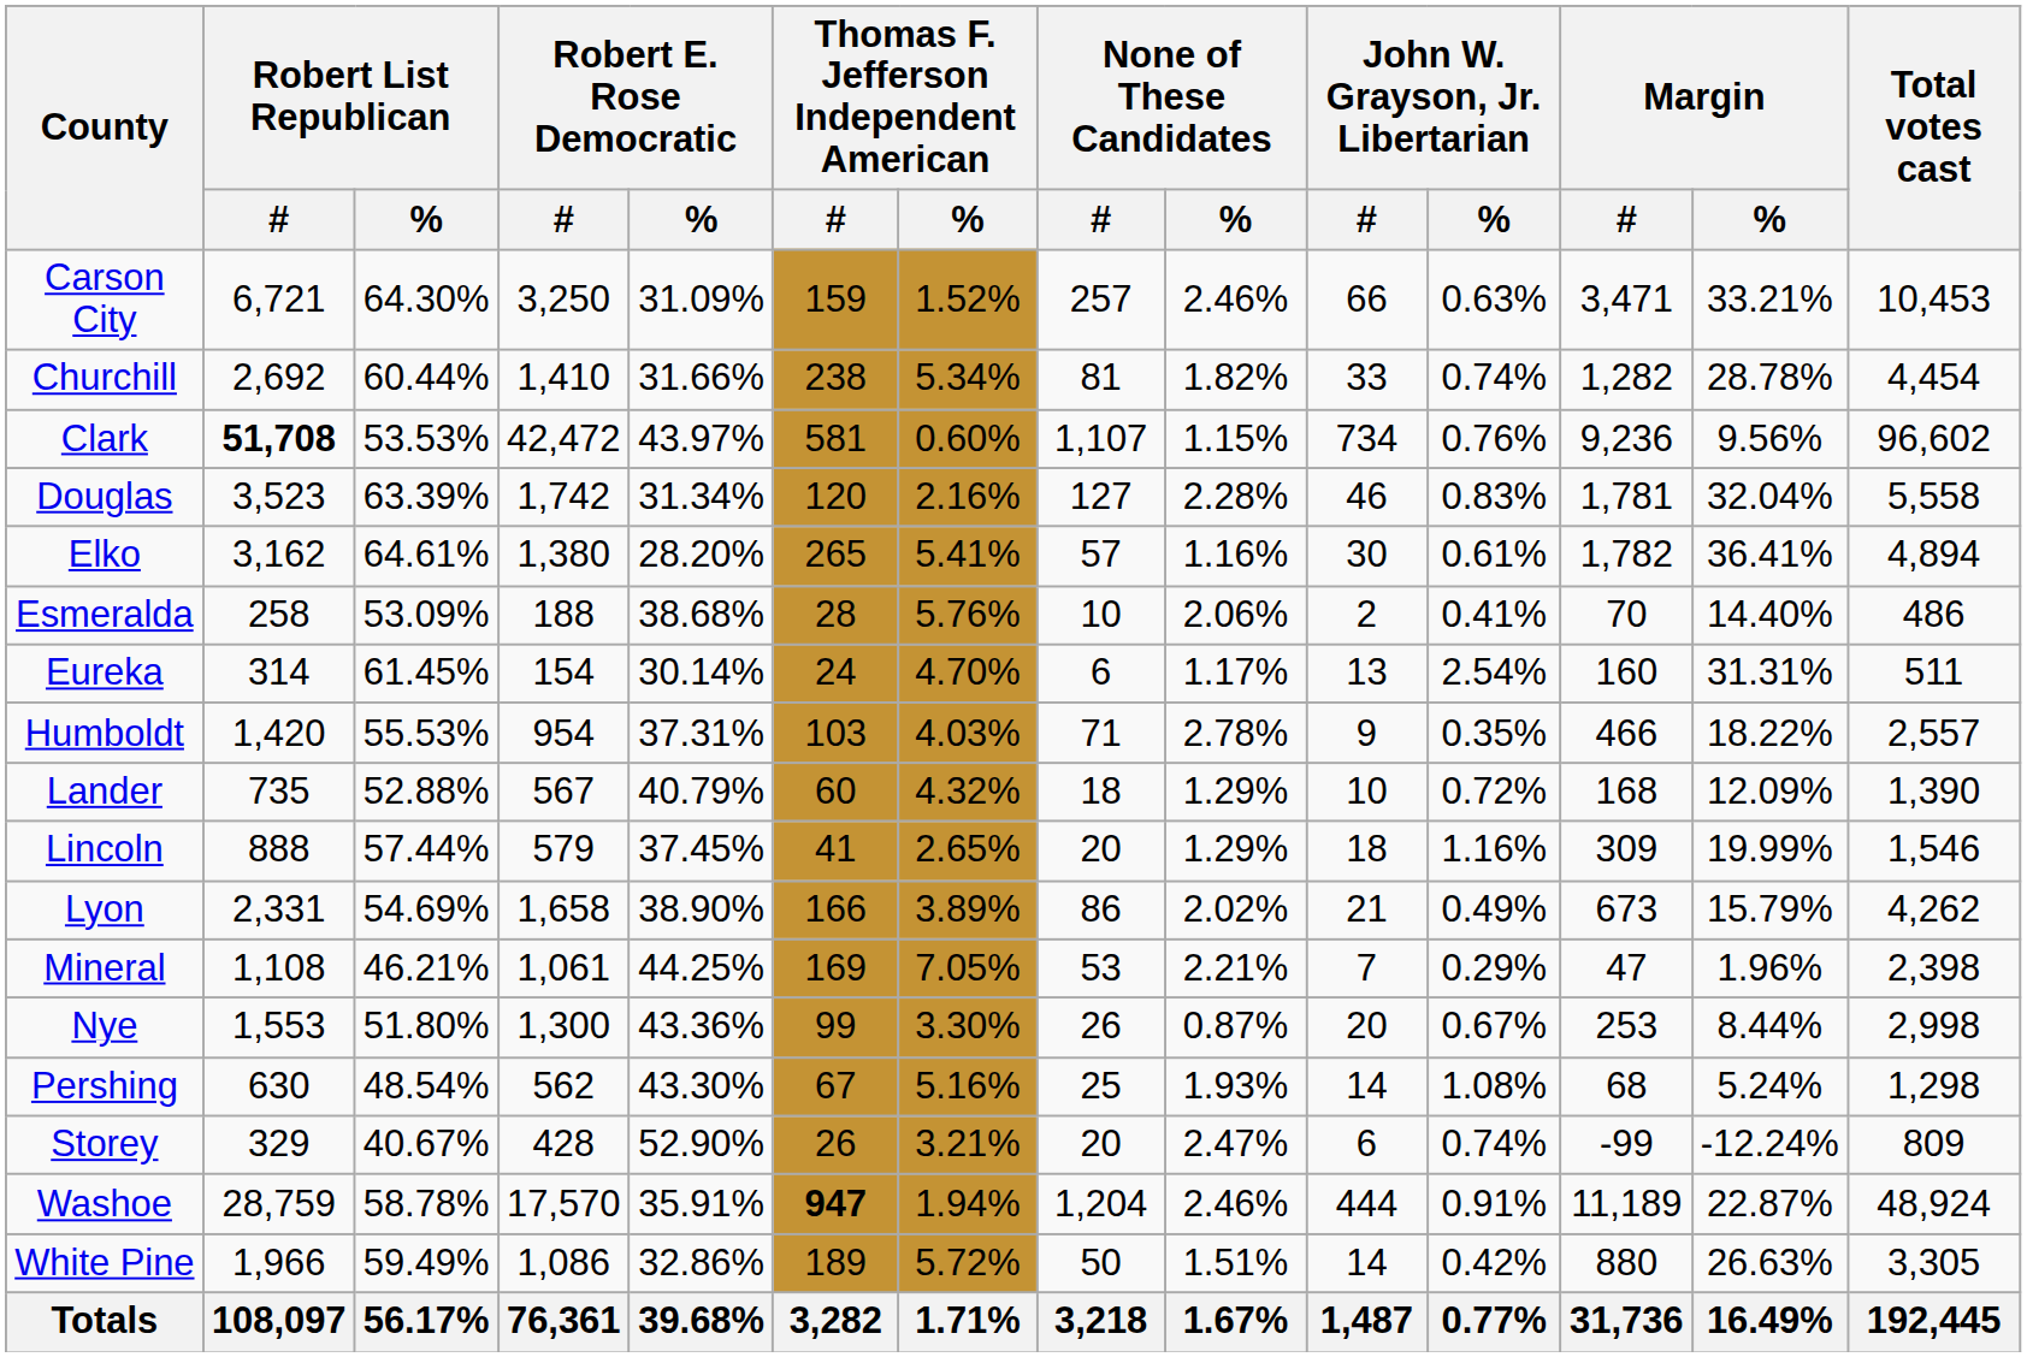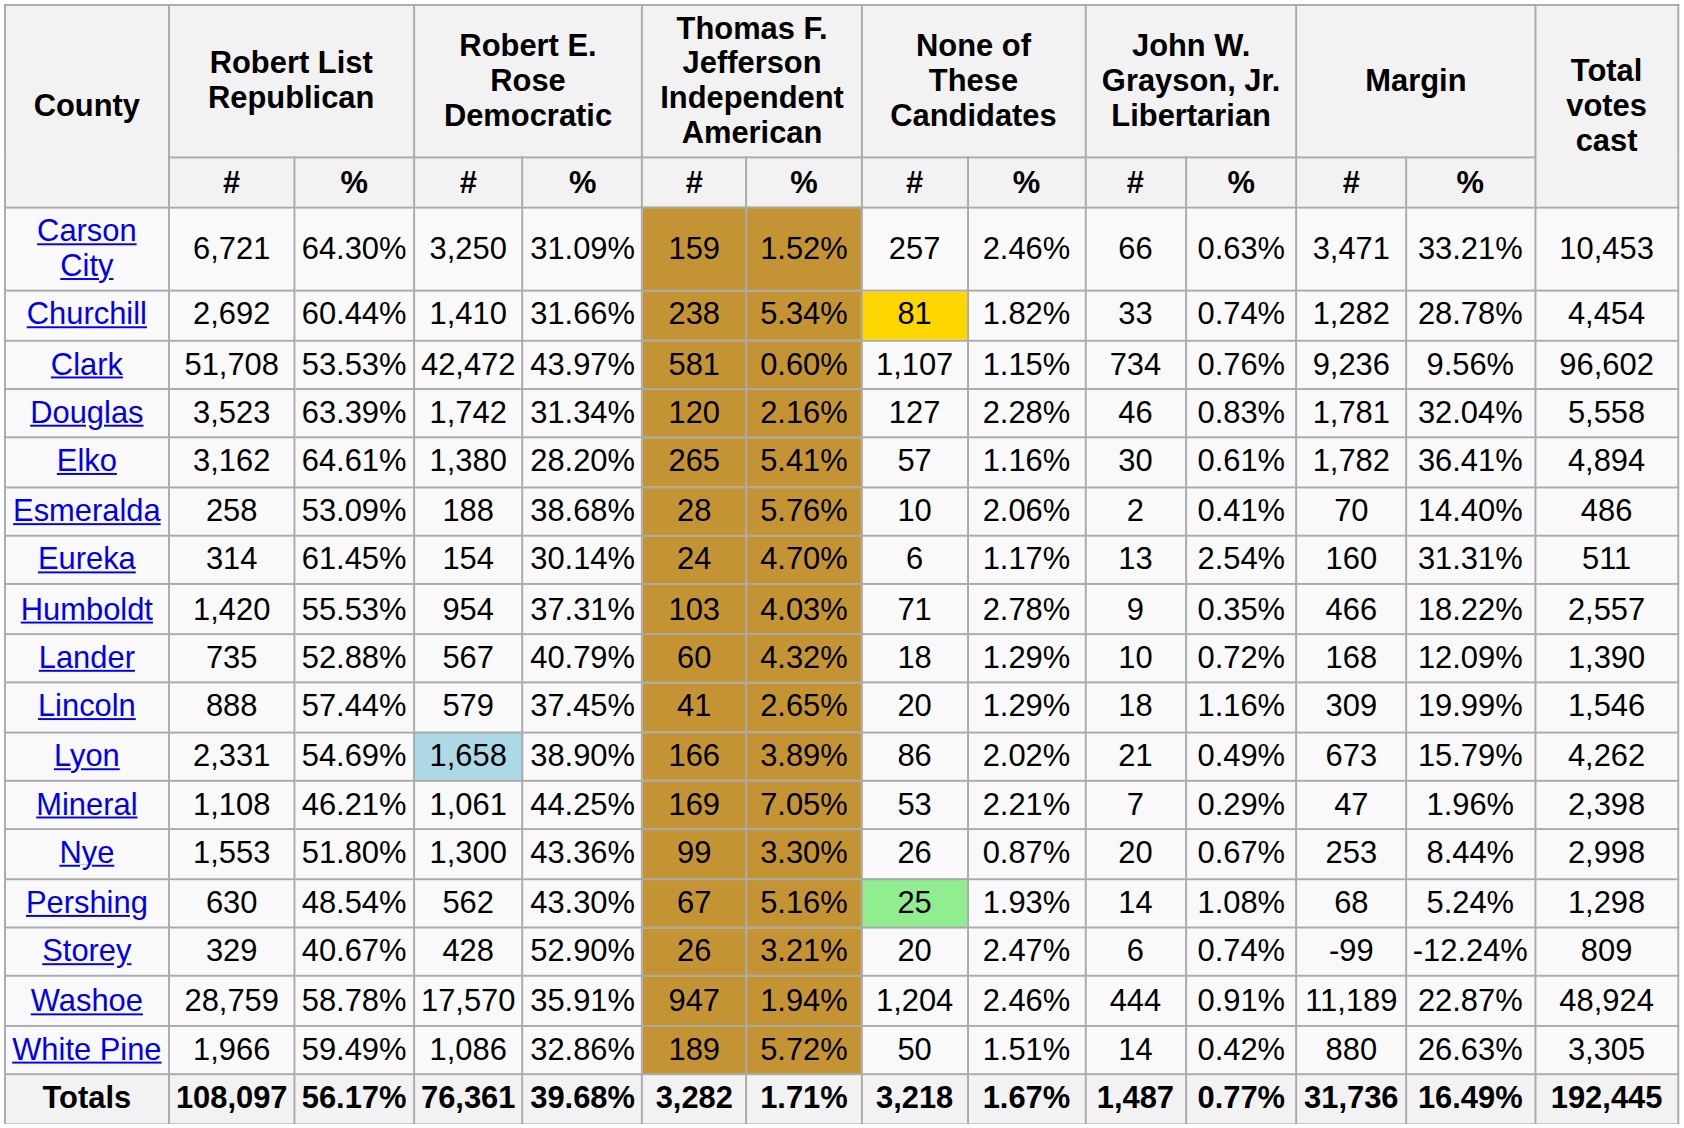Churchill | None of These Candidates / #: no background -> gold background
Clark | Robert List Republican / #: bold -> normal
Lyon | Robert E. Rose Democratic / #: no background -> lightblue background
Pershing | None of These Candidates / #: no background -> lightgreen background
Washoe | Thomas F. Jefferson Independent American / #: bold -> normal
